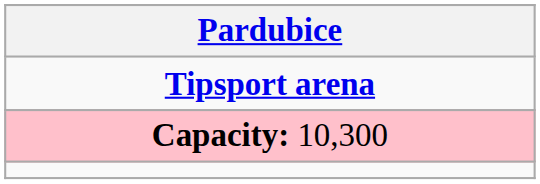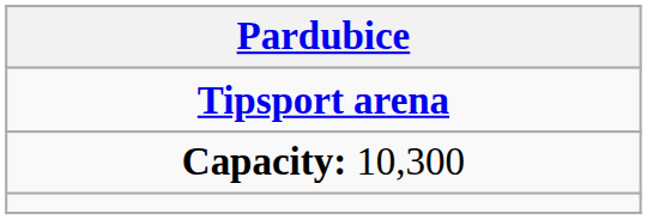row 3 | column 1: pink background -> no background
